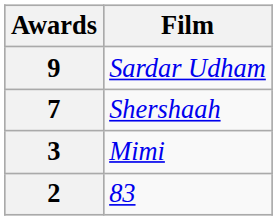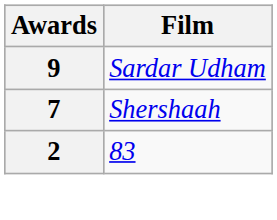- row: 3 | Mimi
